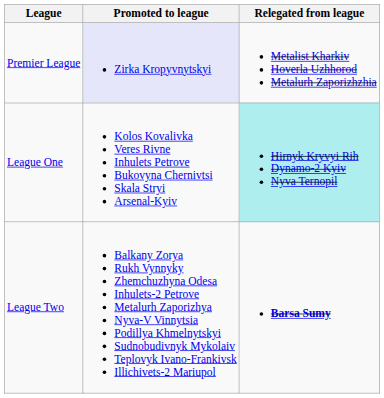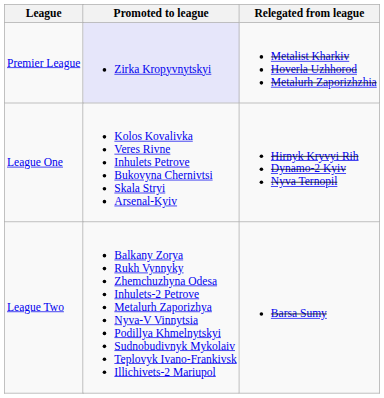League One | Relegated from league: paleturquoise background -> no background
League Two | Relegated from league: bold -> normal
